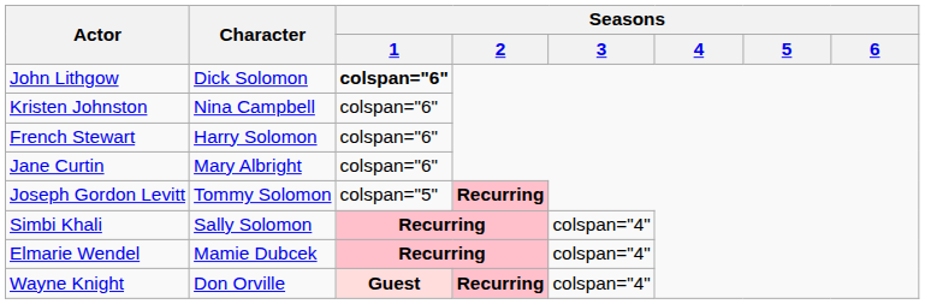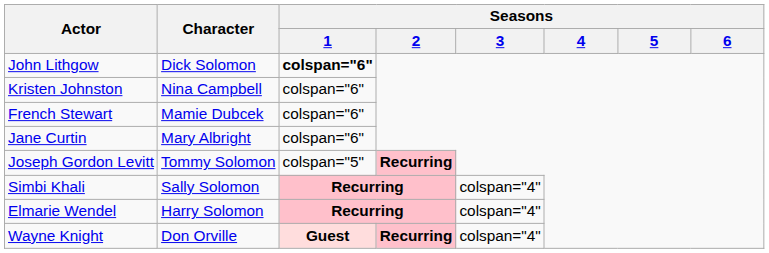French Stewart | Character: Harry Solomon -> Mamie Dubcek
Elmarie Wendel | Character: Mamie Dubcek -> Harry Solomon
